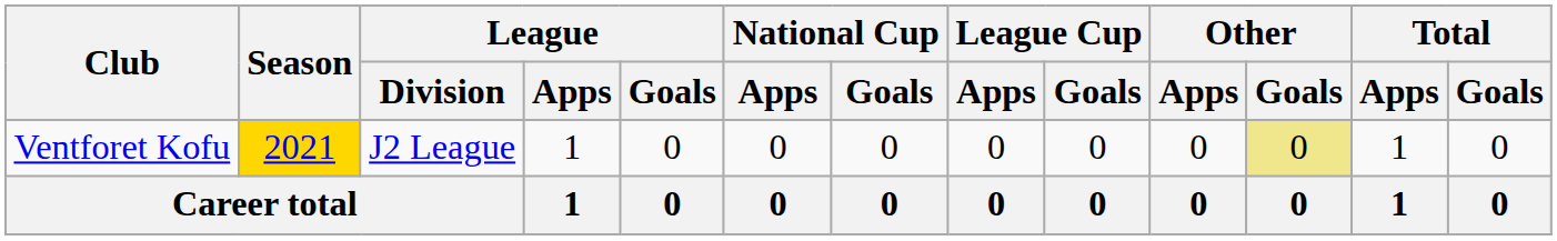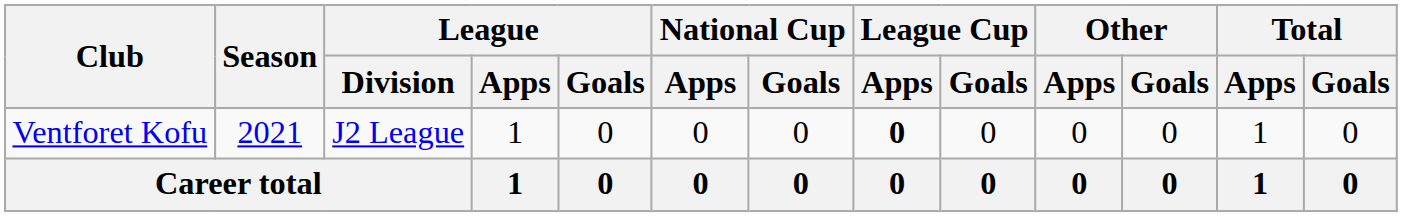Ventforet Kofu | Season: gold background -> no background
Ventforet Kofu | League Cup / Apps: normal -> bold
Ventforet Kofu | Other / Goals: khaki background -> no background
